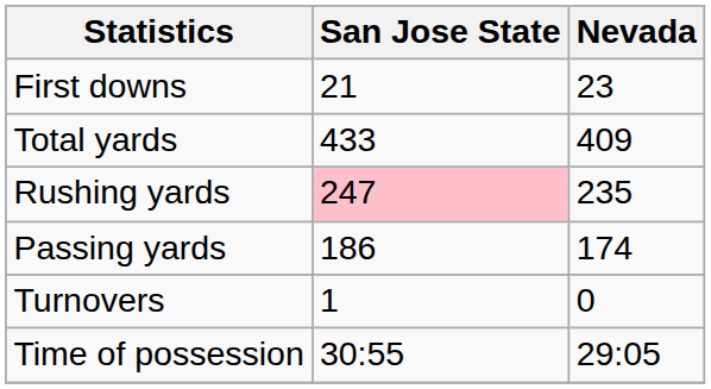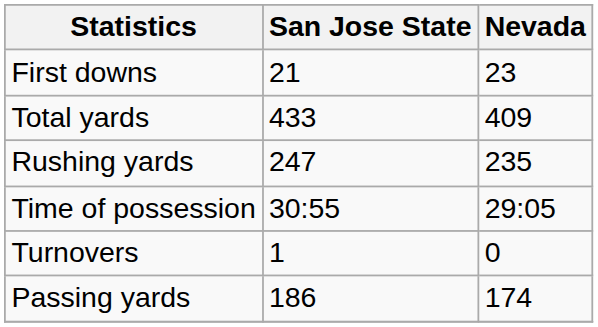Rushing yards | San Jose State: pink background -> no background
rows swapped: Passing yards <-> Time of possession
